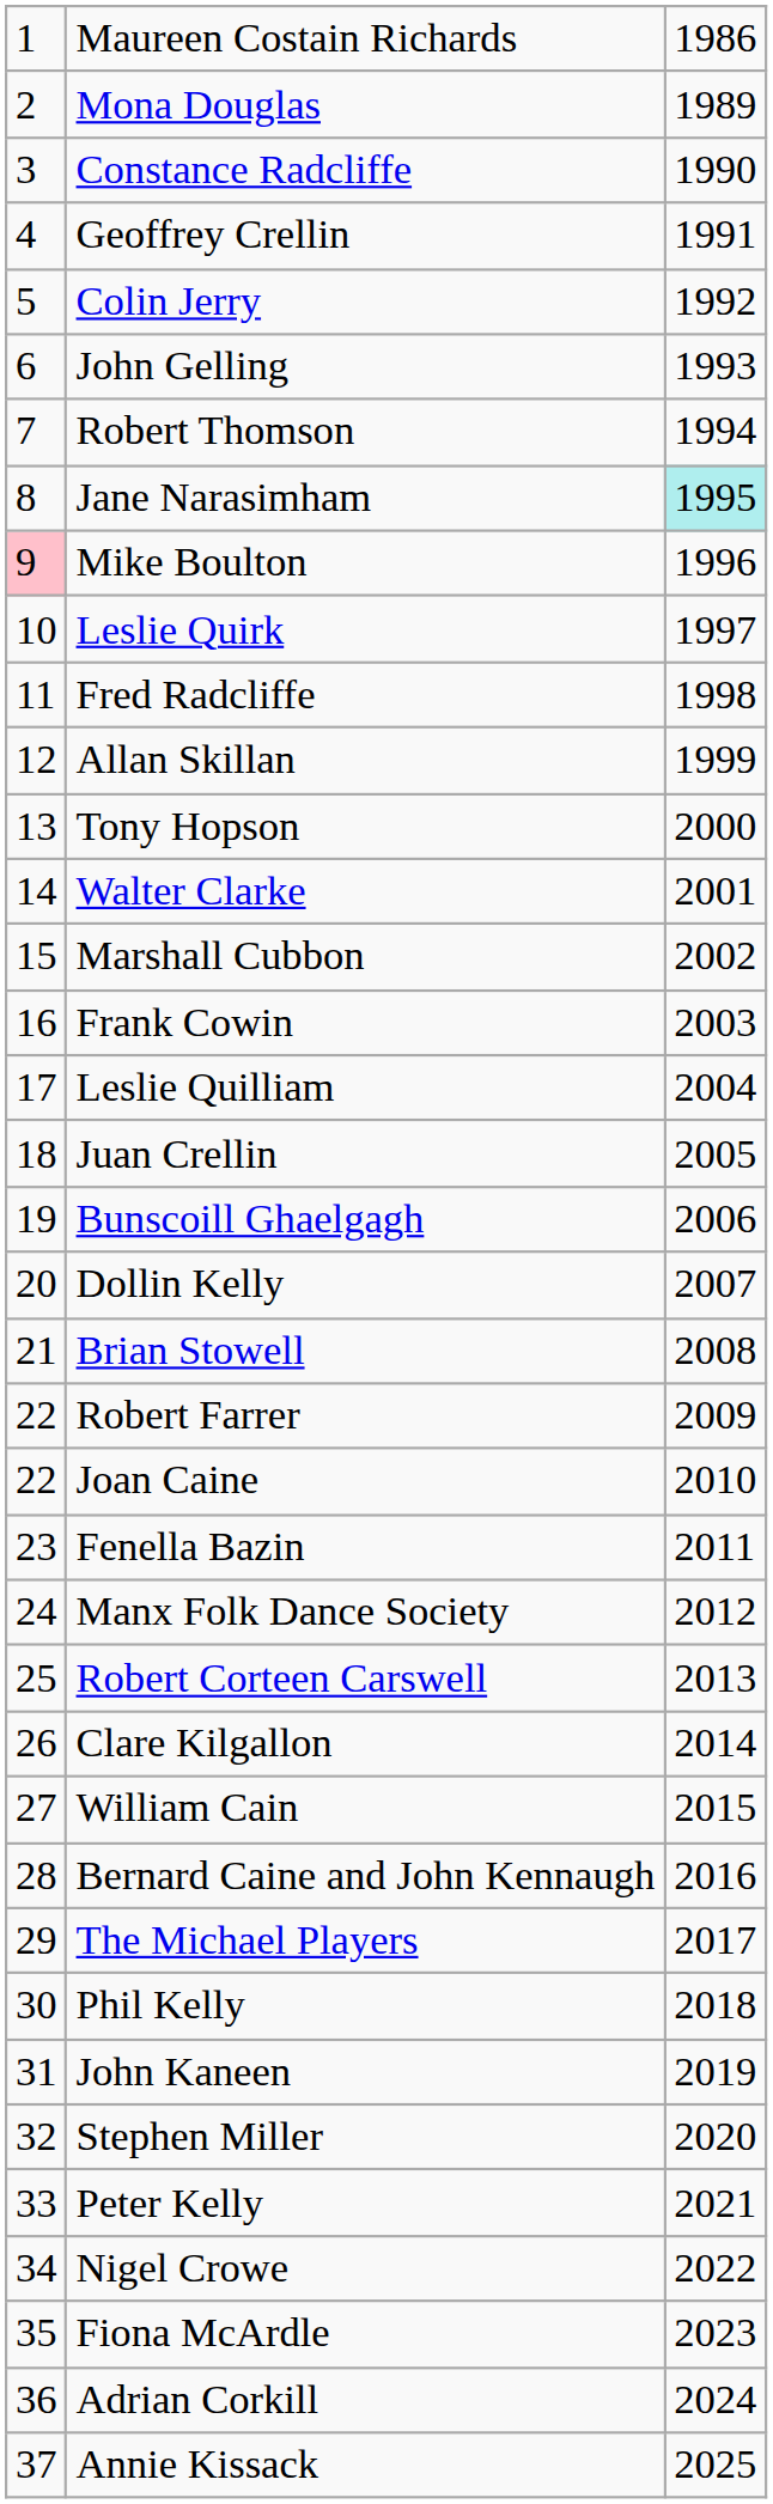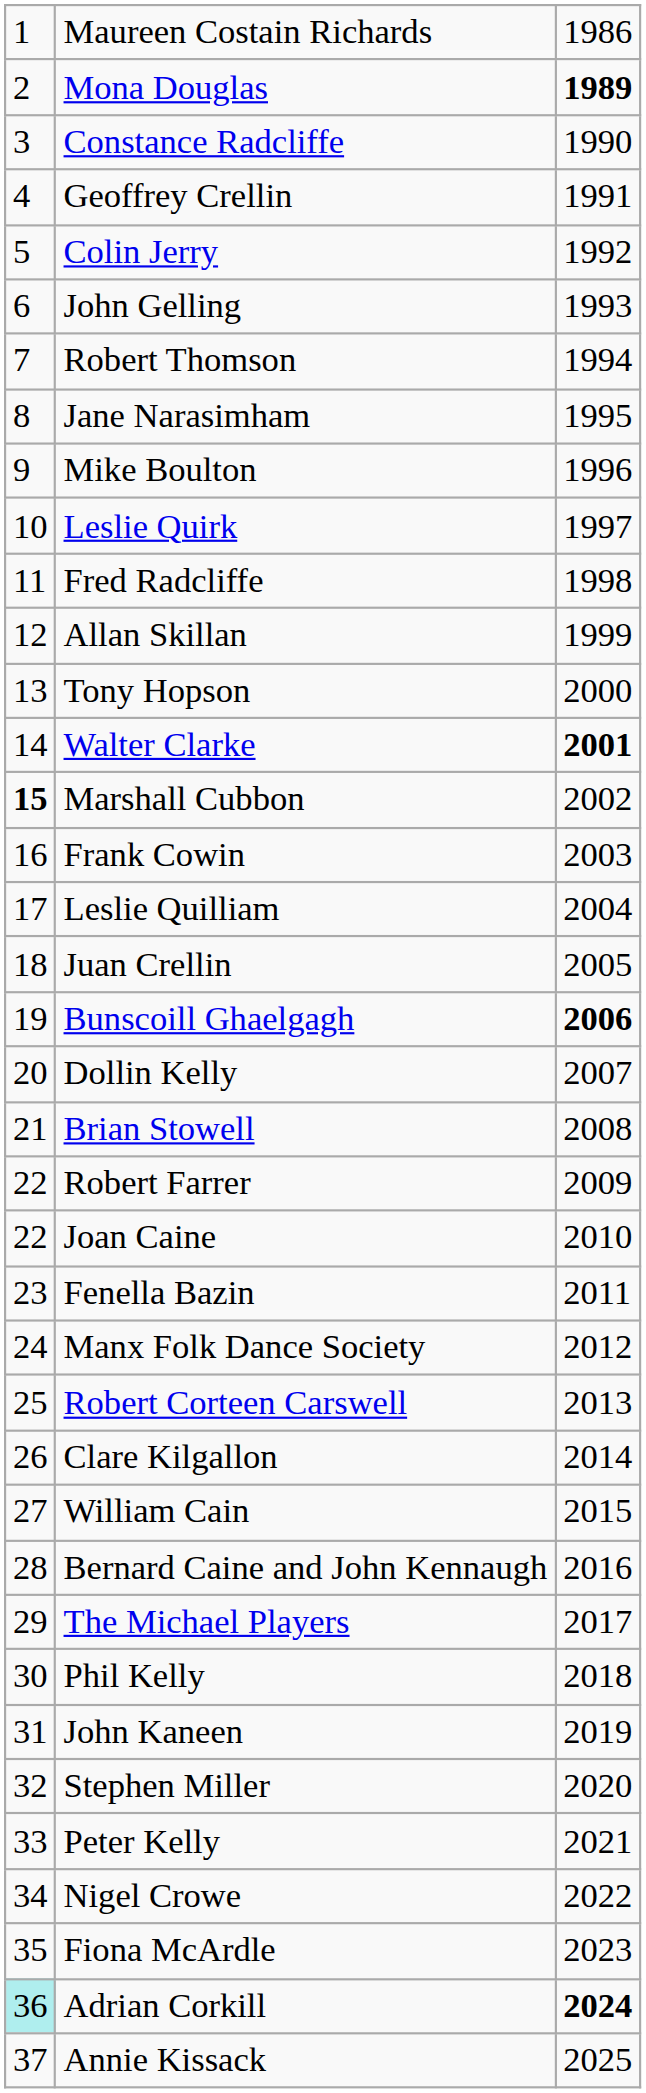Mona Douglas | column 3: normal -> bold
Jane Narasimham | column 3: paleturquoise background -> no background
Mike Boulton | column 1: pink background -> no background
Walter Clarke | column 3: normal -> bold
Marshall Cubbon | column 1: normal -> bold
Bunscoill Ghaelgagh | column 3: normal -> bold
Adrian Corkill | column 1: no background -> paleturquoise background
Adrian Corkill | column 3: normal -> bold
